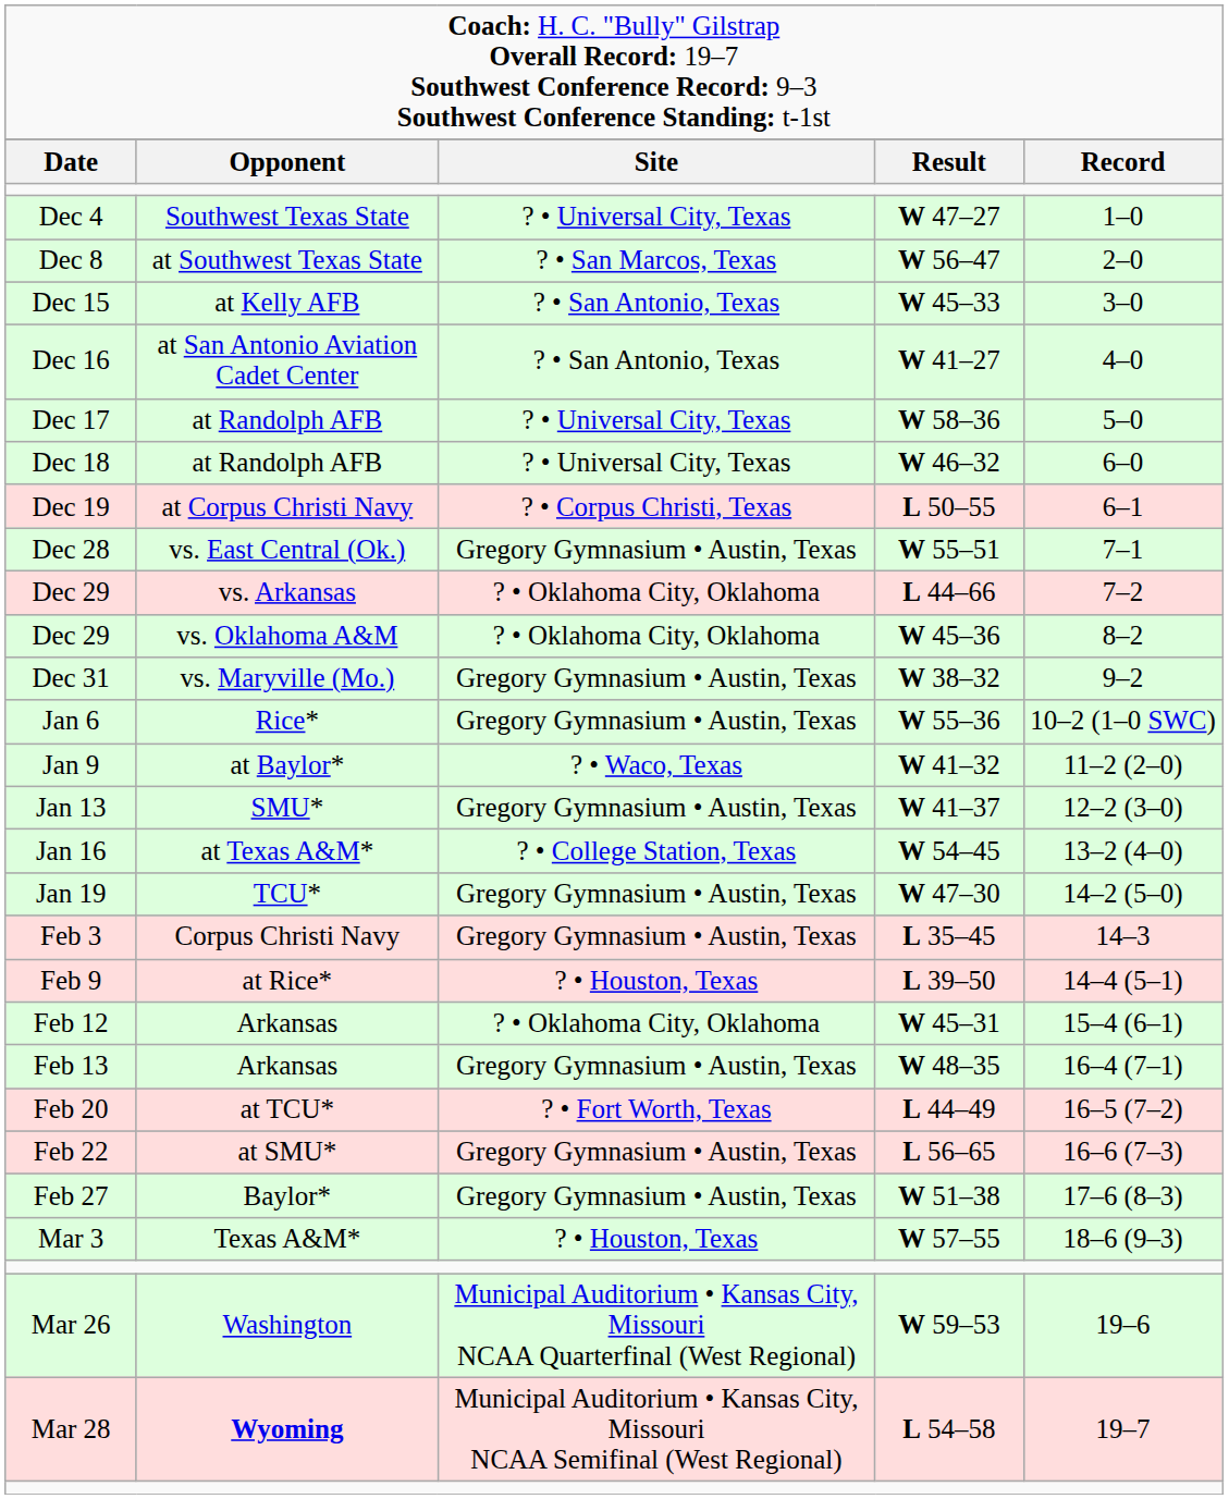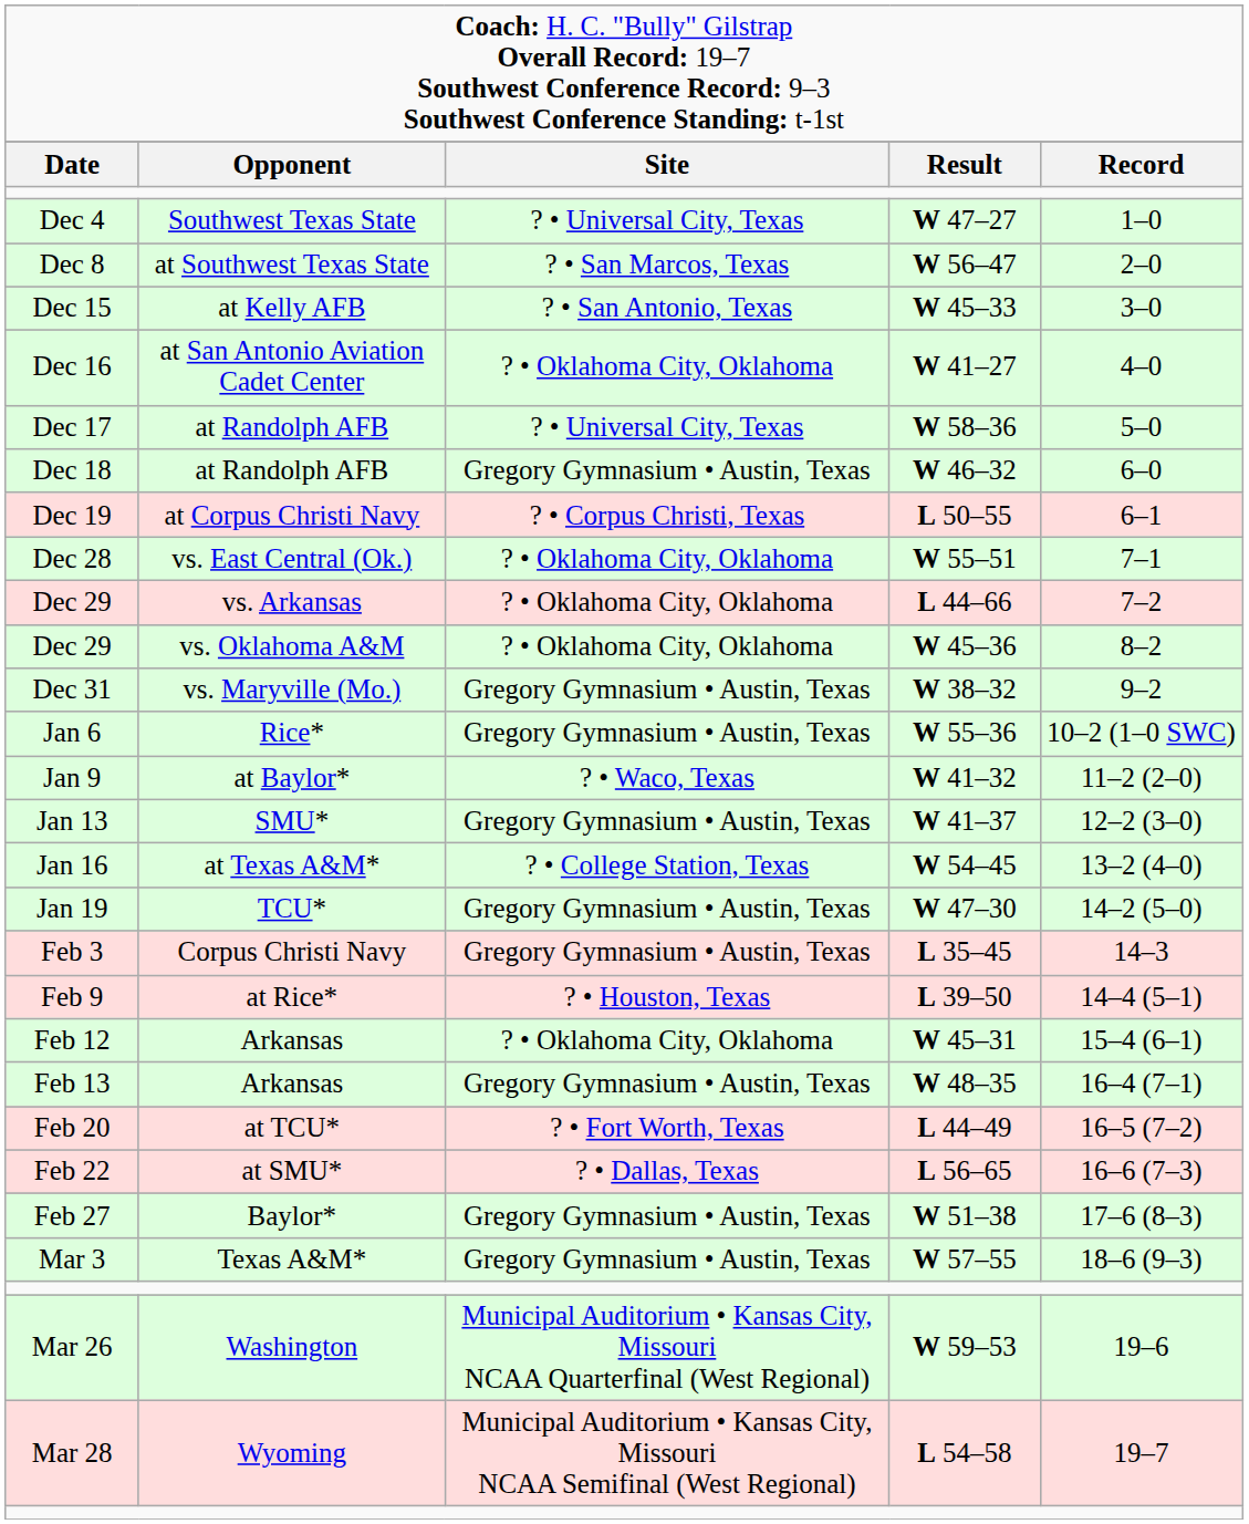W 41–27 | column 3: ? • San Antonio, Texas -> ? • Oklahoma City, Oklahoma
W 46–32 | column 3: ? • Universal City, Texas -> Gregory Gymnasium • Austin, Texas
W 55–51 | column 3: Gregory Gymnasium • Austin, Texas -> ? • Oklahoma City, Oklahoma
L 56–65 | column 3: Gregory Gymnasium • Austin, Texas -> ? • Dallas, Texas
W 57–55 | column 3: ? • Houston, Texas -> Gregory Gymnasium • Austin, Texas
L 54–58 | column 2: bold -> normal
